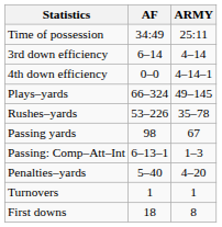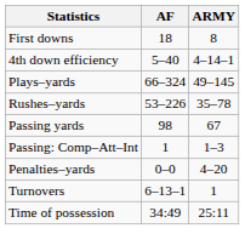rows swapped: First downs <-> Time of possession
- row: 3rd down efficiency | 6–14 | 4–14
4th down efficiency | AF: 0–0 -> 5–40
Passing: Comp–Att–Int | AF: 6–13–1 -> 1
Penalties–yards | AF: 5–40 -> 0–0
Turnovers | AF: 1 -> 6–13–1
